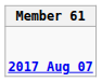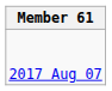row 2 | column 1: bold -> normal
